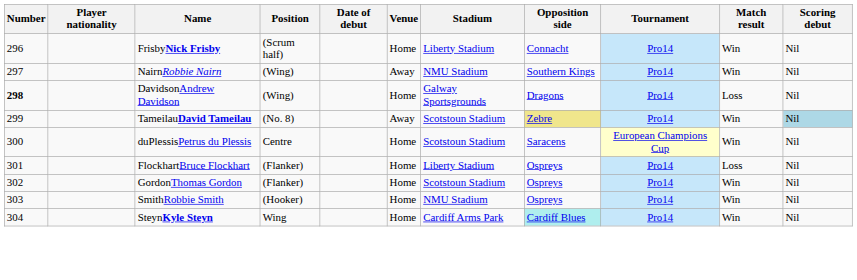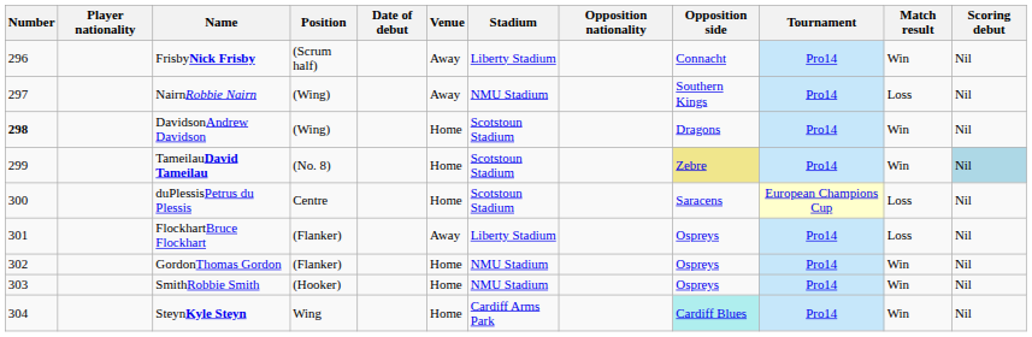+ column: Opposition nationality
FrisbyNick Frisby | Venue: Home -> Away
NairnRobbie Nairn | Match result: Win -> Loss
DavidsonAndrew Davidson | Stadium: Galway Sportsgrounds -> Scotstoun Stadium
DavidsonAndrew Davidson | Match result: Loss -> Win
TameilauDavid Tameilau | Venue: Away -> Home
duPlessisPetrus du Plessis | Match result: Win -> Loss
FlockhartBruce Flockhart | Venue: Home -> Away
GordonThomas Gordon | Stadium: Scotstoun Stadium -> NMU Stadium
